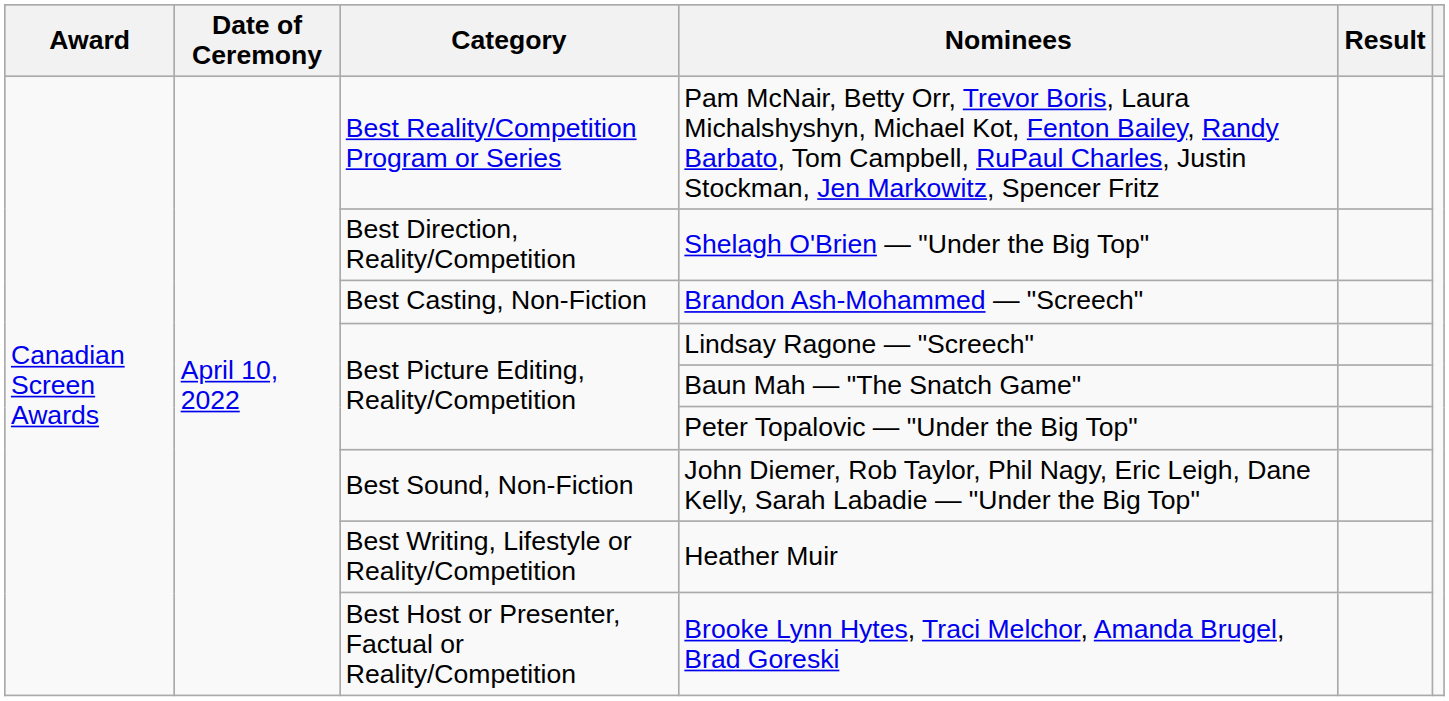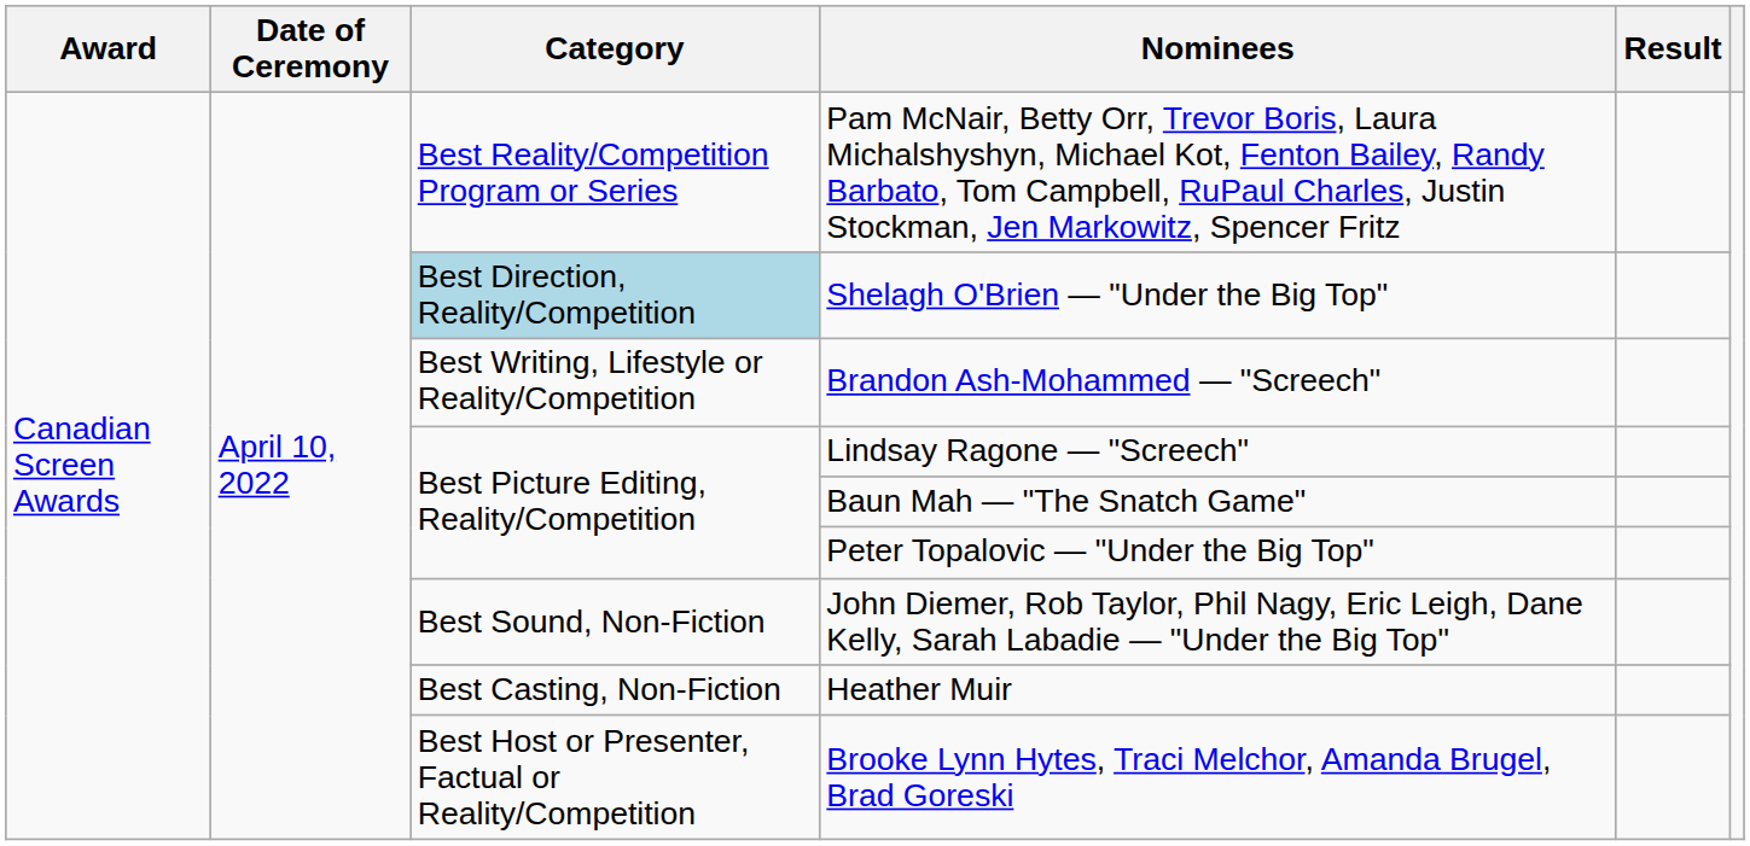Shelagh O'Brien — "Under the Big Top" | Category: no background -> lightblue background
Brandon Ash-Mohammed — "Screech" | Category: Best Casting, Non-Fiction -> Best Writing, Lifestyle or Reality/Competition
Heather Muir | Category: Best Writing, Lifestyle or Reality/Competition -> Best Casting, Non-Fiction
